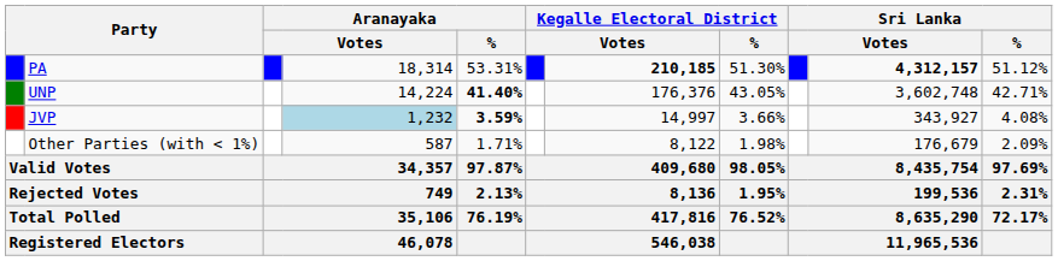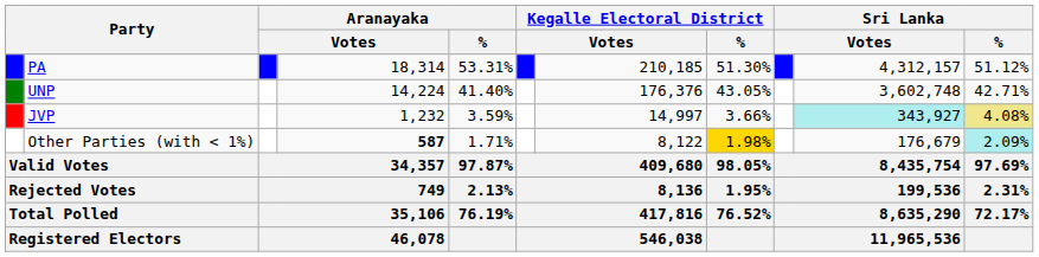PA | column 7: bold -> normal
PA | column 10: bold -> normal
UNP | Aranayaka / %: bold -> normal
JVP | column 4: lightblue background -> no background
JVP | Aranayaka / %: bold -> normal
JVP | column 10: no background -> paleturquoise background
JVP | Sri Lanka / %: no background -> khaki background
Other Parties (with < 1%) | column 4: normal -> bold
Other Parties (with < 1%) | Kegalle Electoral District / %: no background -> gold background
Other Parties (with < 1%) | Sri Lanka / %: no background -> paleturquoise background
